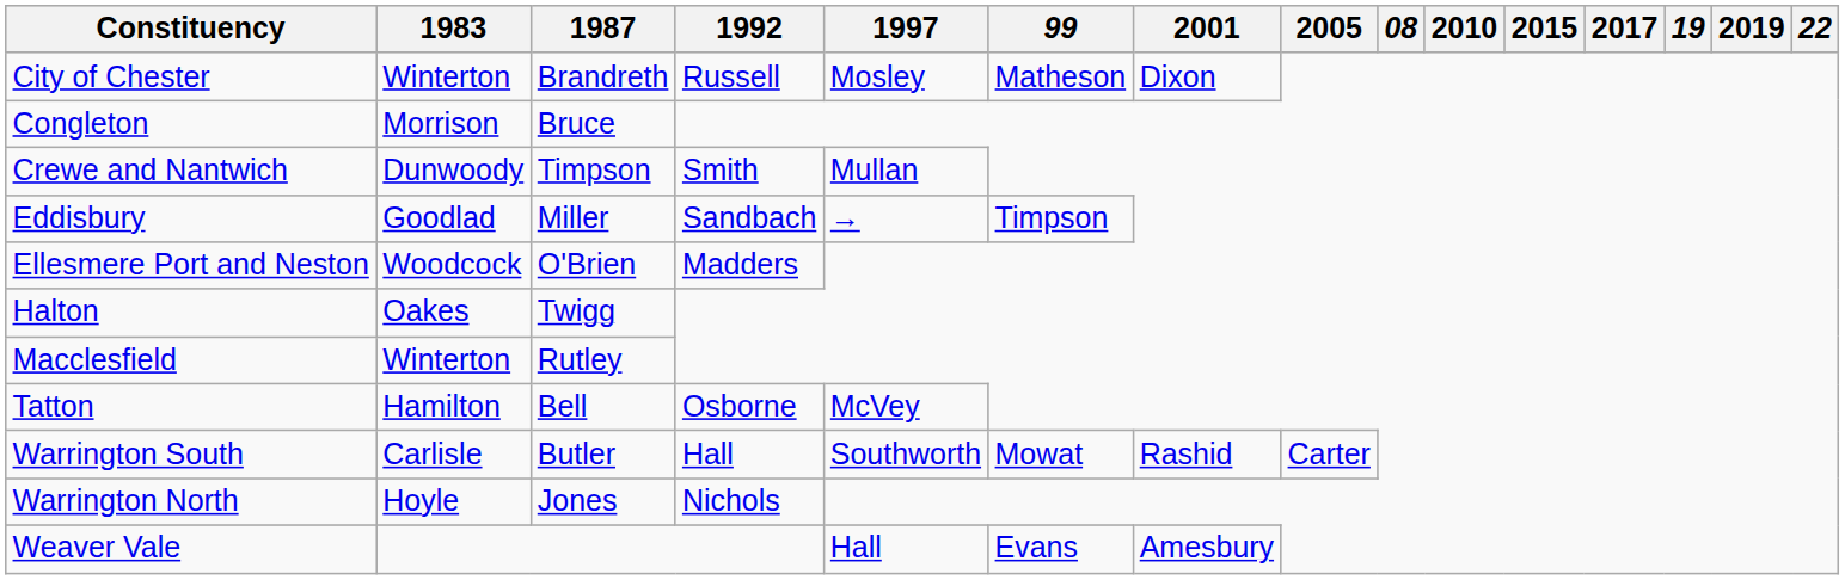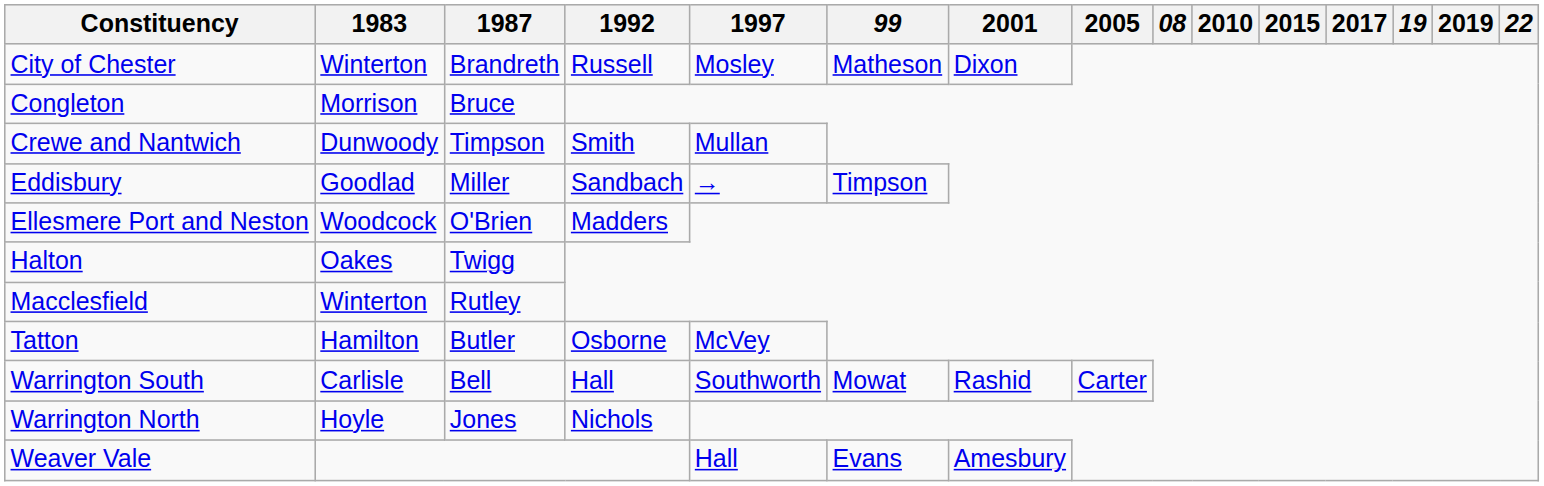Tatton | 1987: Bell -> Butler
Warrington South | 1987: Butler -> Bell
